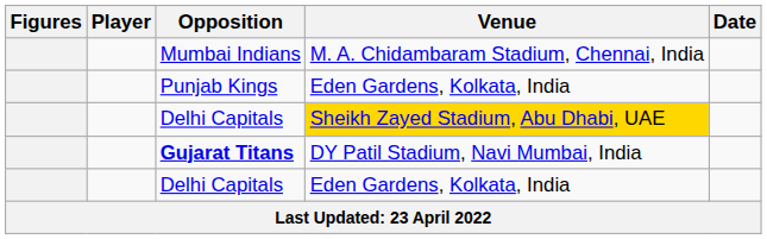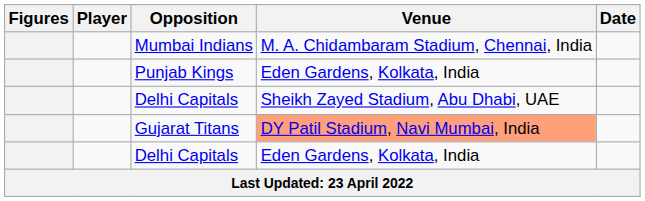Delhi Capitals / Sheikh Zayed Stadium, Abu Dhabi, UAE | Venue: gold background -> no background
Gujarat Titans | Opposition: bold -> normal
Gujarat Titans | Venue: no background -> lightsalmon background
